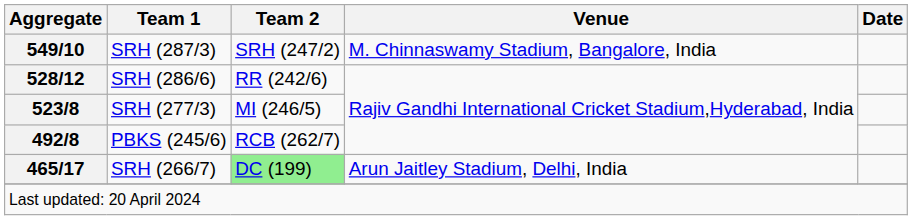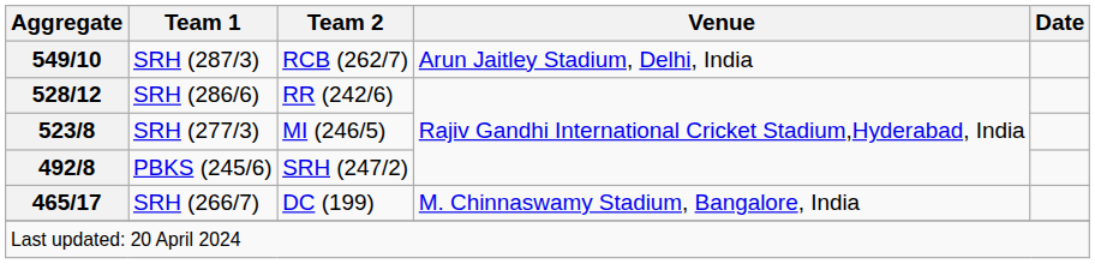SRH (287/3) | Team 2: SRH (247/2) -> RCB (262/7)
SRH (287/3) | Venue: M. Chinnaswamy Stadium, Bangalore, India -> Arun Jaitley Stadium, Delhi, India
PBKS (245/6) | Team 2: RCB (262/7) -> SRH (247/2)
SRH (266/7) | Team 2: lightgreen background -> no background
SRH (266/7) | Venue: Arun Jaitley Stadium, Delhi, India -> M. Chinnaswamy Stadium, Bangalore, India
